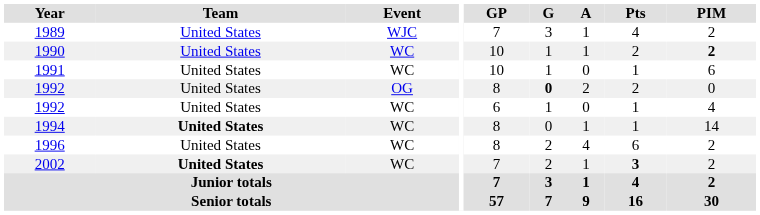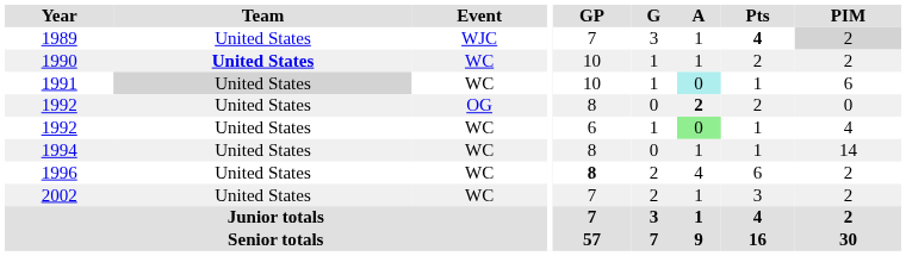1989 | Pts: normal -> bold
1989 | PIM: no background -> lightgrey background
1990 | Team: normal -> bold
1990 | PIM: bold -> normal
1991 | Team: no background -> lightgrey background
1991 | A: no background -> paleturquoise background
1992 / OG | G: bold -> normal
1992 / OG | A: normal -> bold
1992 / WC | A: no background -> lightgreen background
1994 | Team: bold -> normal
1996 | GP: normal -> bold
2002 | Team: bold -> normal
2002 | Pts: bold -> normal
